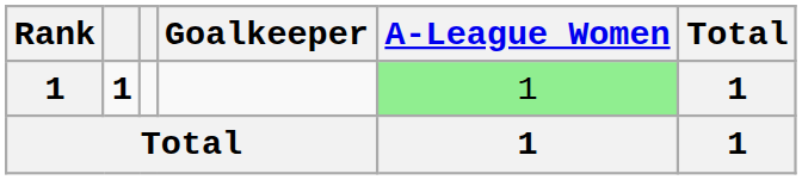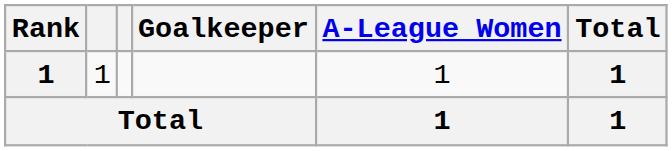row 2 | column 2: bold -> normal
row 2 | A-League Women: lightgreen background -> no background
